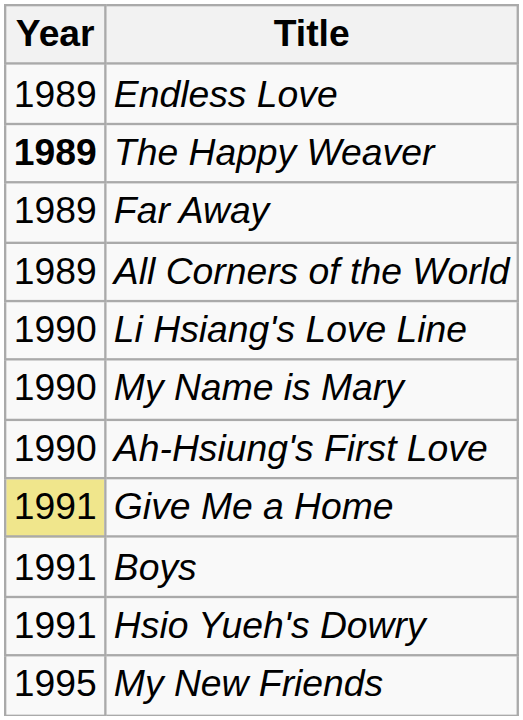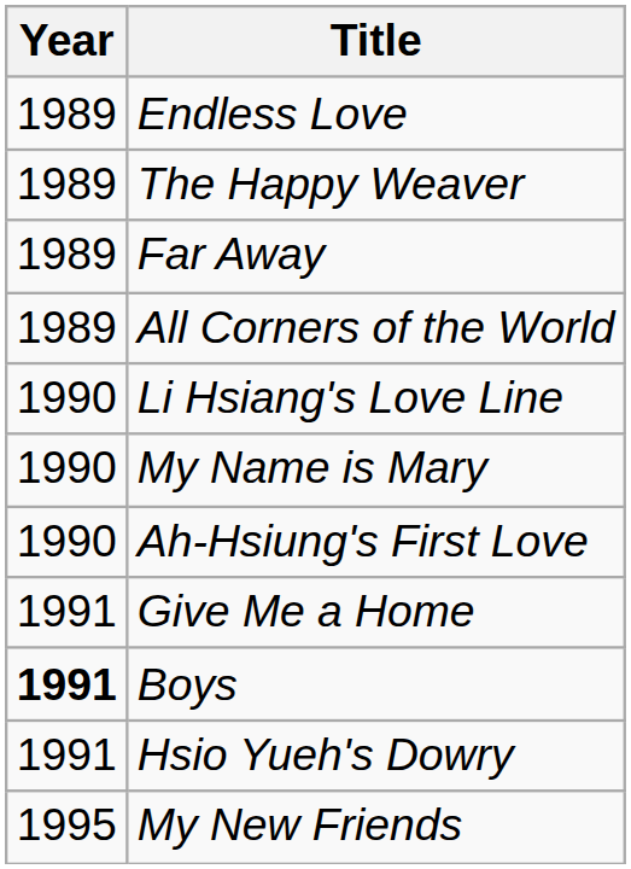The Happy Weaver | Year: bold -> normal
Give Me a Home | Year: khaki background -> no background
Boys | Year: normal -> bold
